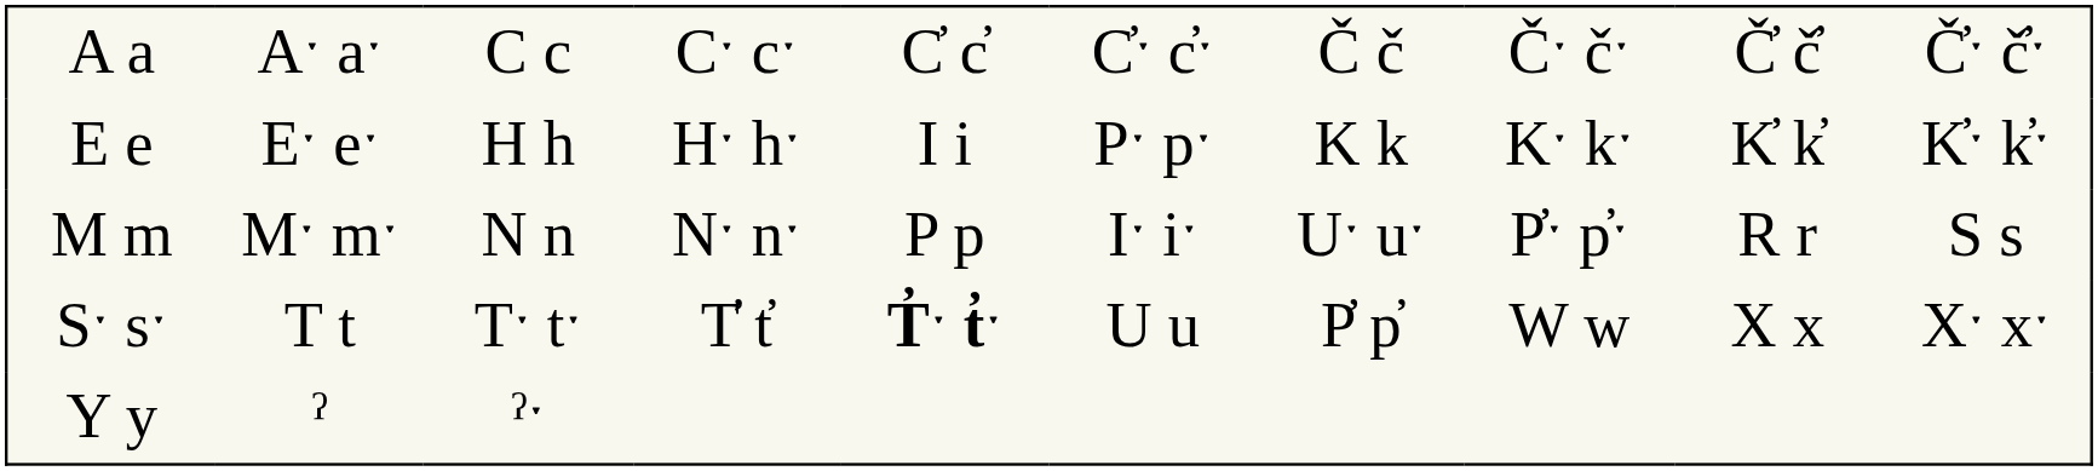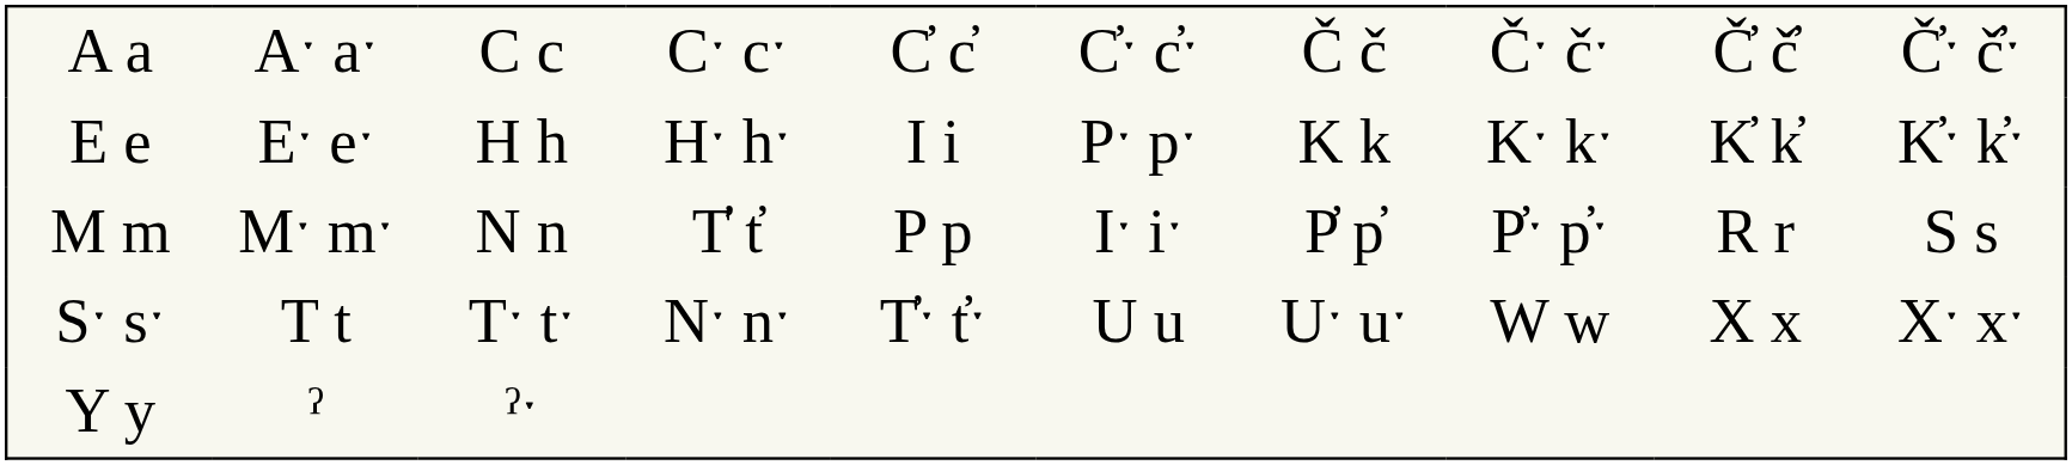M m | column 4: Nˑ nˑ -> T̓ t̓
M m | column 7: Uˑ uˑ -> P̓ p̓
Sˑ sˑ | column 4: T̓ t̓ -> Nˑ nˑ
Sˑ sˑ | column 5: bold -> normal
Sˑ sˑ | column 7: P̓ p̓ -> Uˑ uˑ
